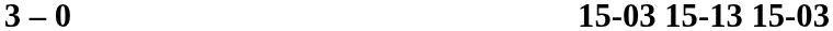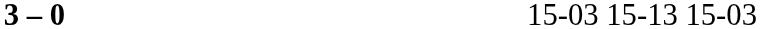row 1 | column 2: bold -> normal
